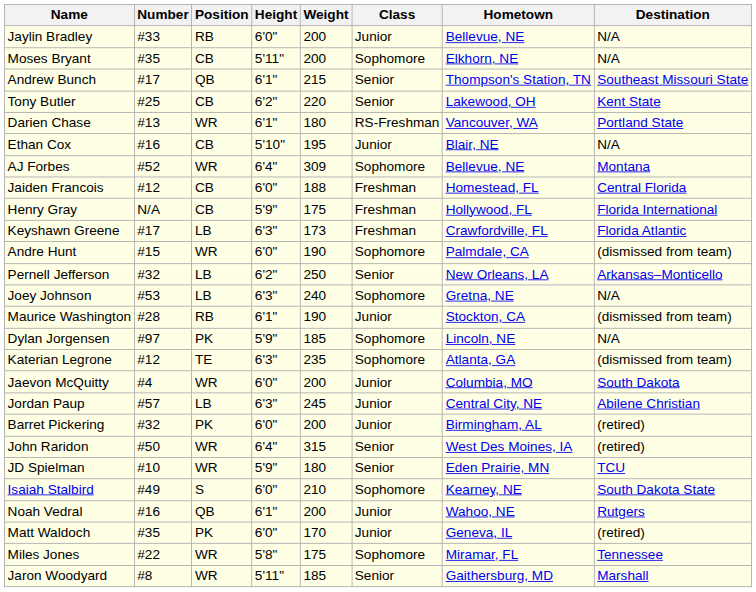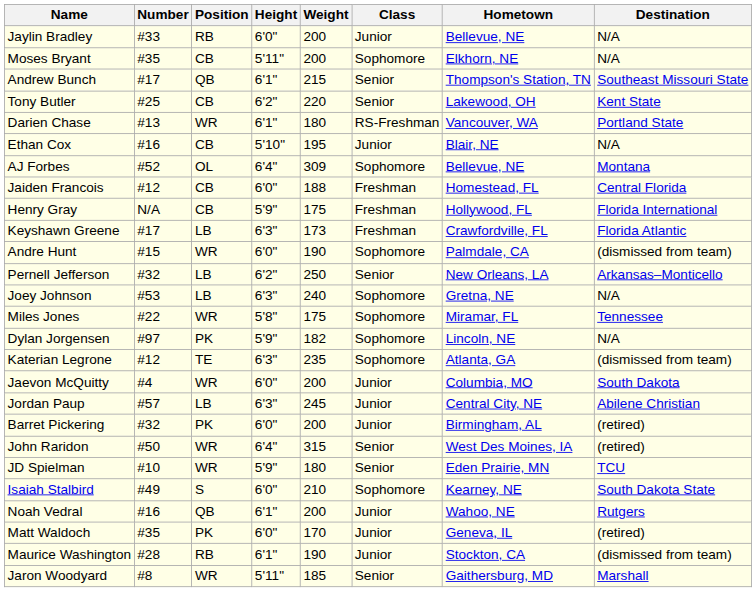AJ Forbes | Position: WR -> OL
rows swapped: Miles Jones <-> Maurice Washington
Dylan Jorgensen | Weight: 185 -> 182
